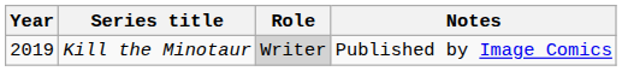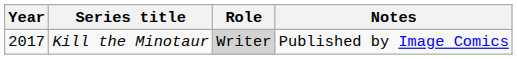Kill the Minotaur | Year: 2019 -> 2017
